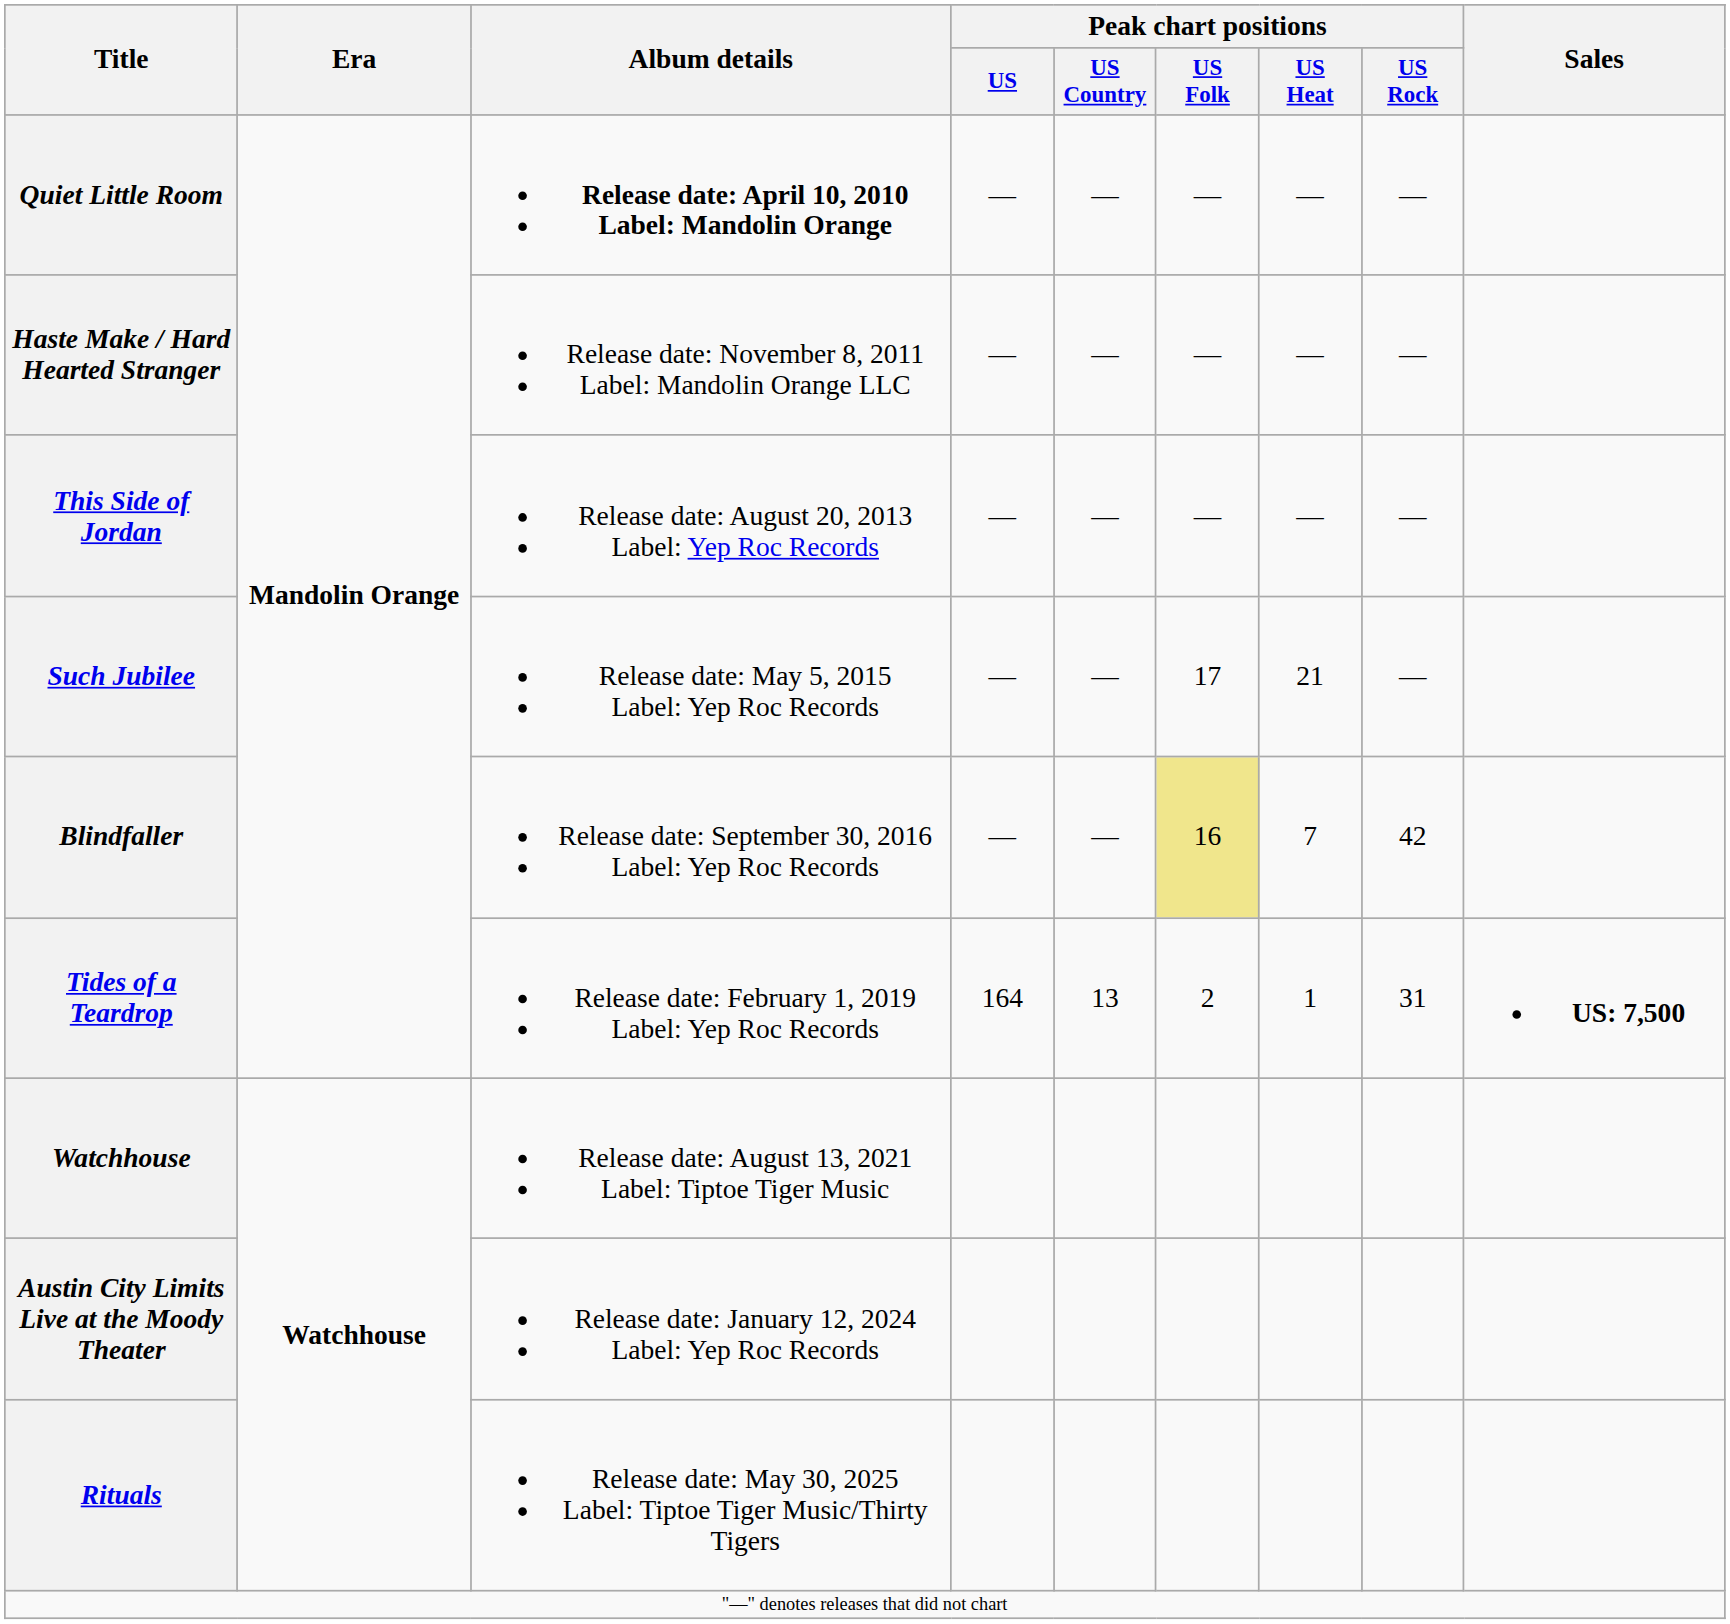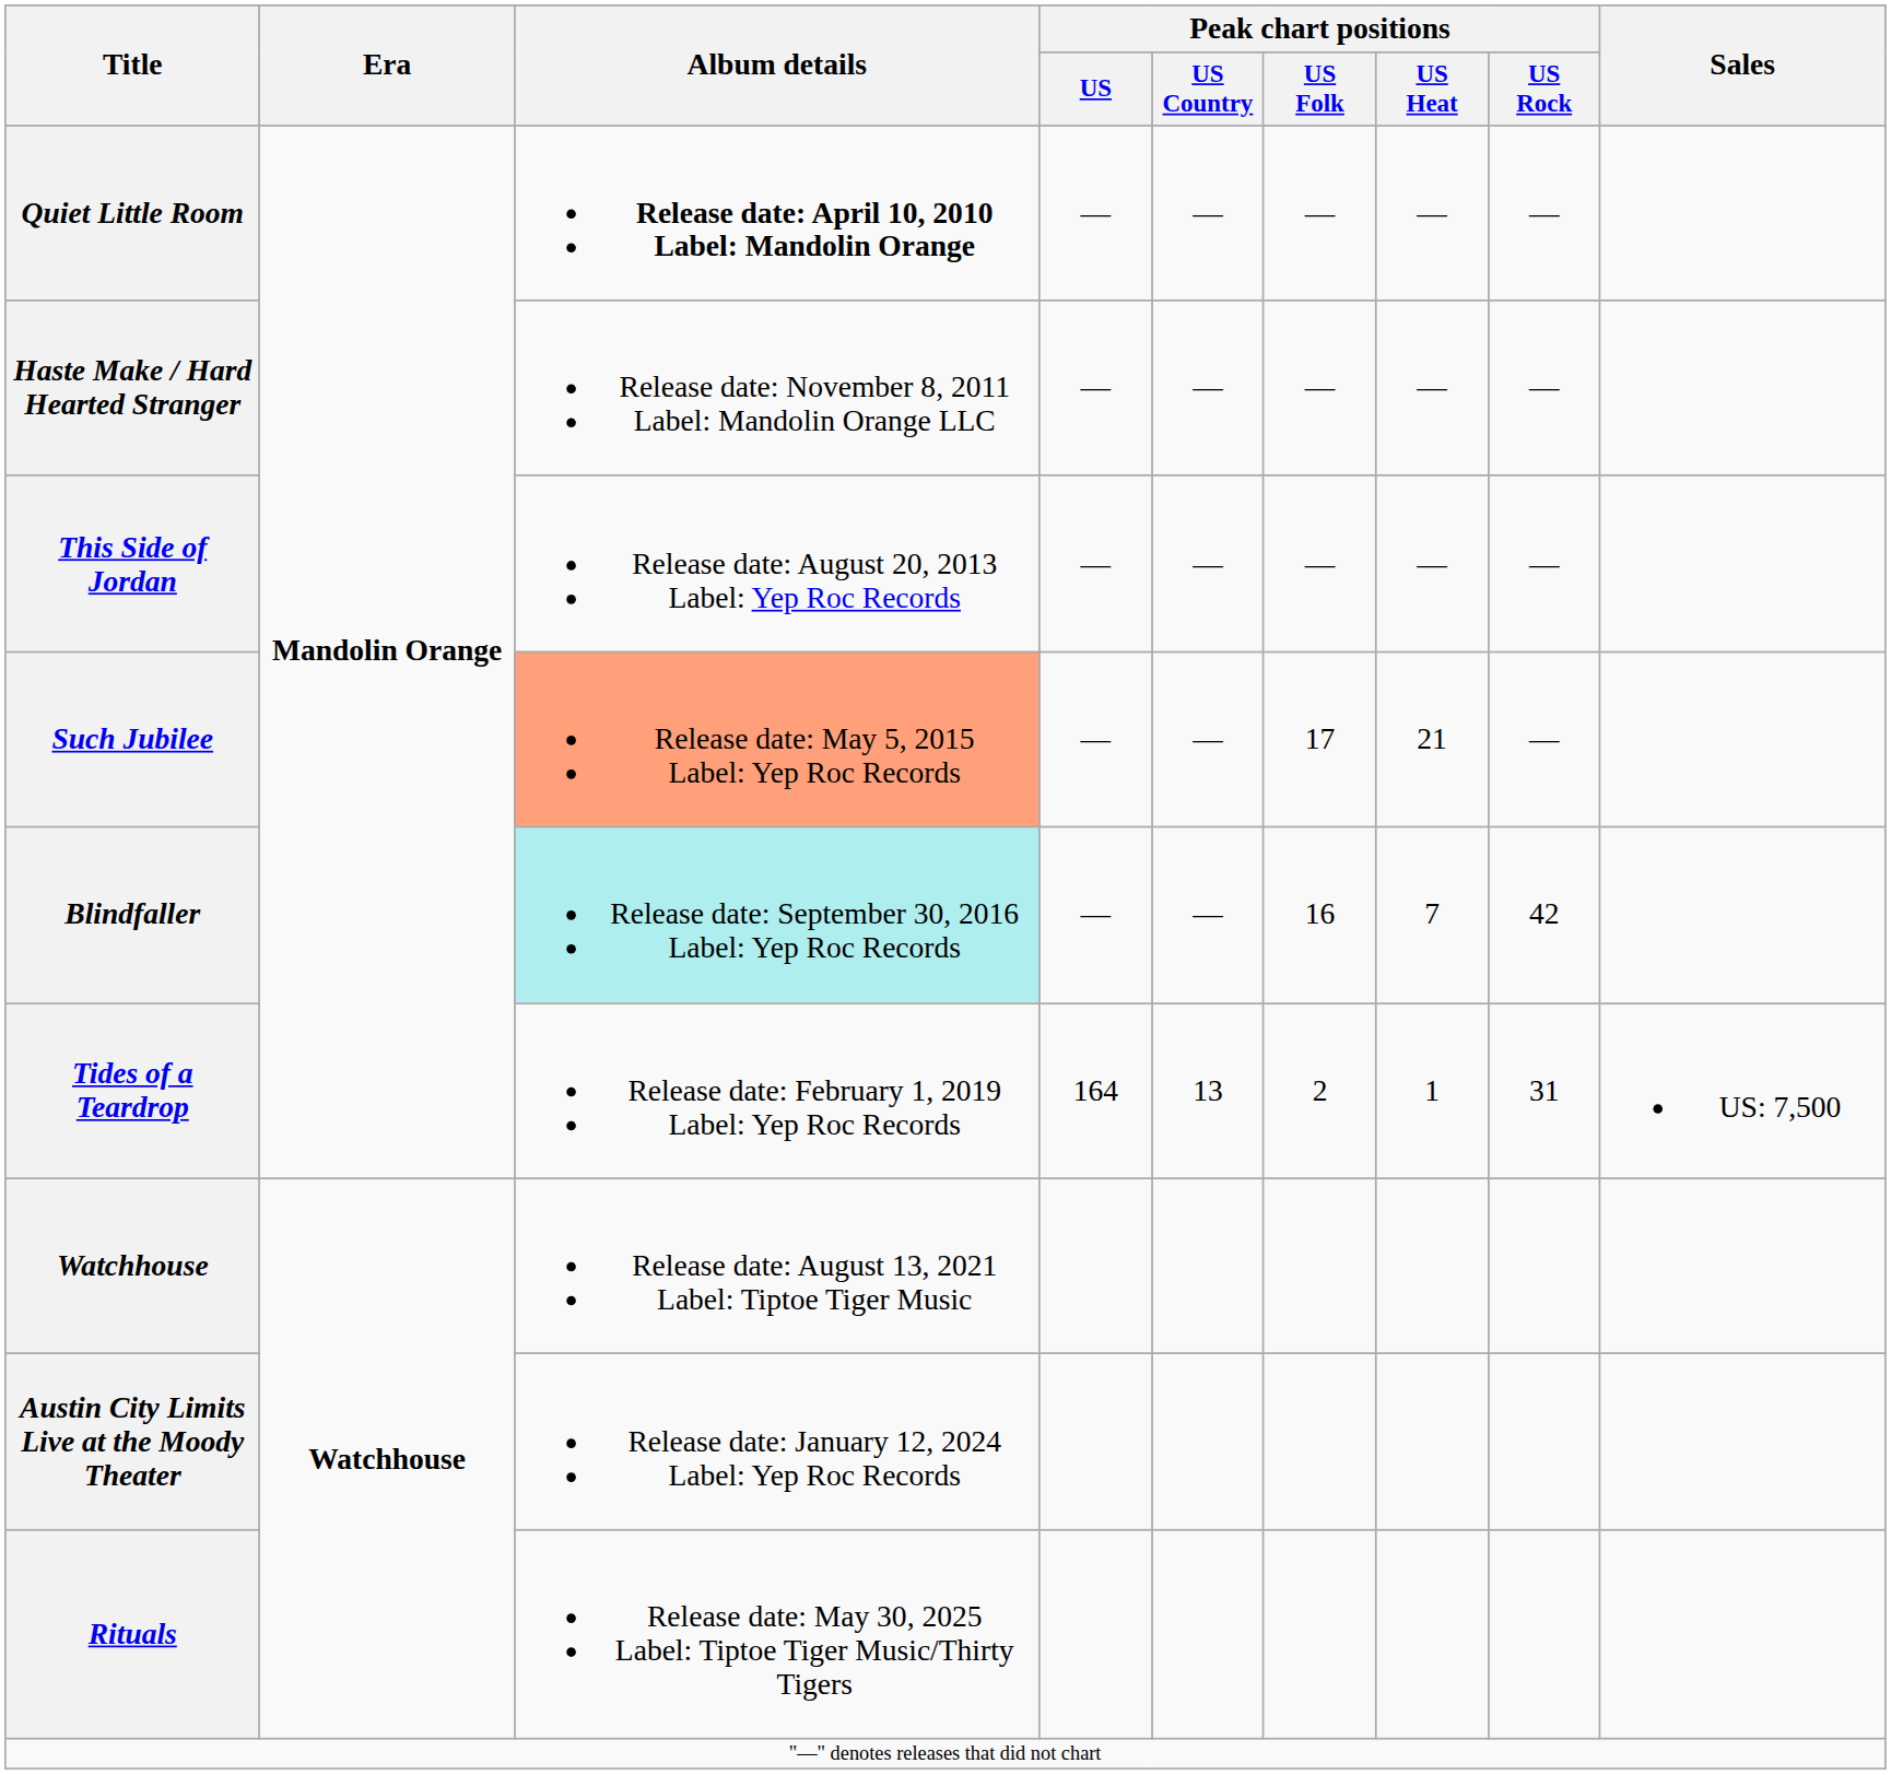Such Jubilee | Album details: no background -> lightsalmon background
Blindfaller | Album details: no background -> paleturquoise background
Blindfaller | Peak chart positions / US Folk: khaki background -> no background
Tides of a Teardrop | Sales: bold -> normal
